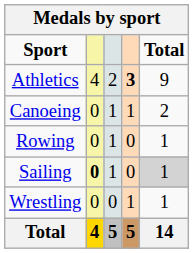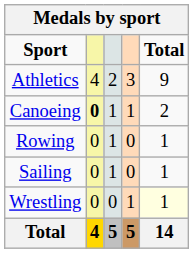Athletics | column 4: bold -> normal
Canoeing | column 2: normal -> bold
Sailing | column 2: bold -> normal
Sailing | Total: lightgrey background -> no background
Wrestling | Total: no background -> lightyellow background
